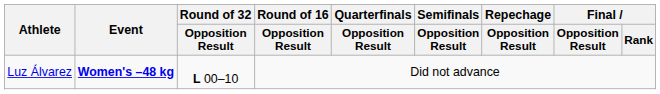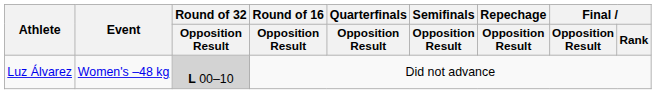Luz Álvarez | Event: bold -> normal
Luz Álvarez | Round of 32 / Opposition Result: no background -> lightgrey background
